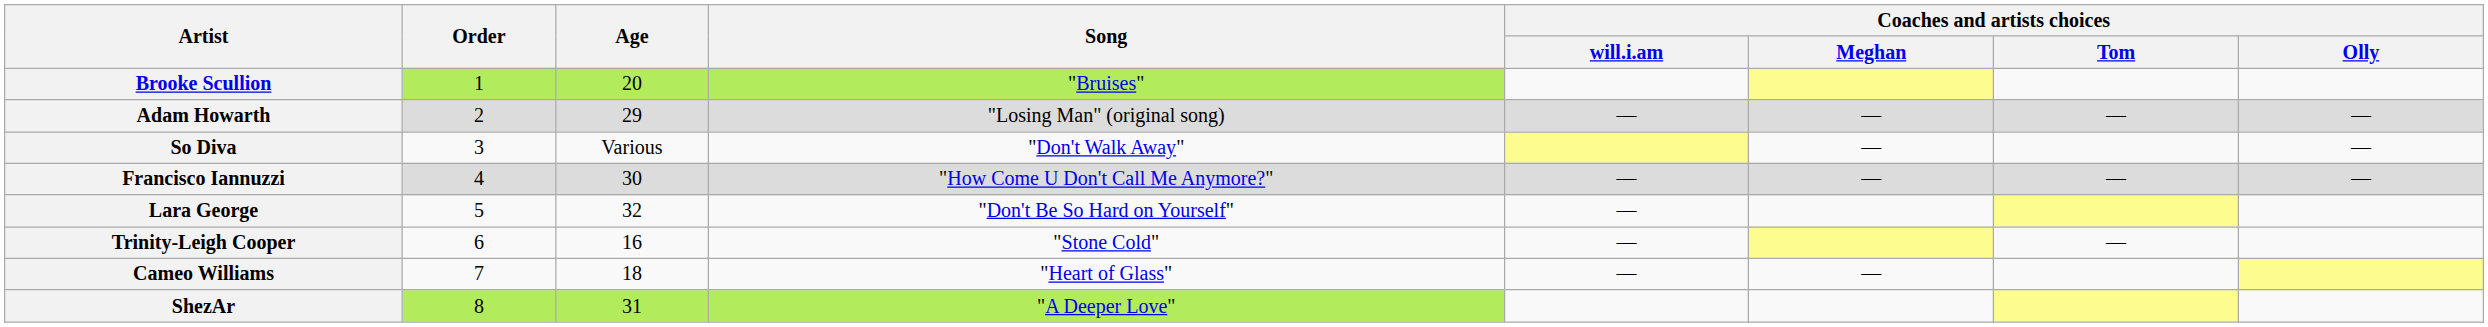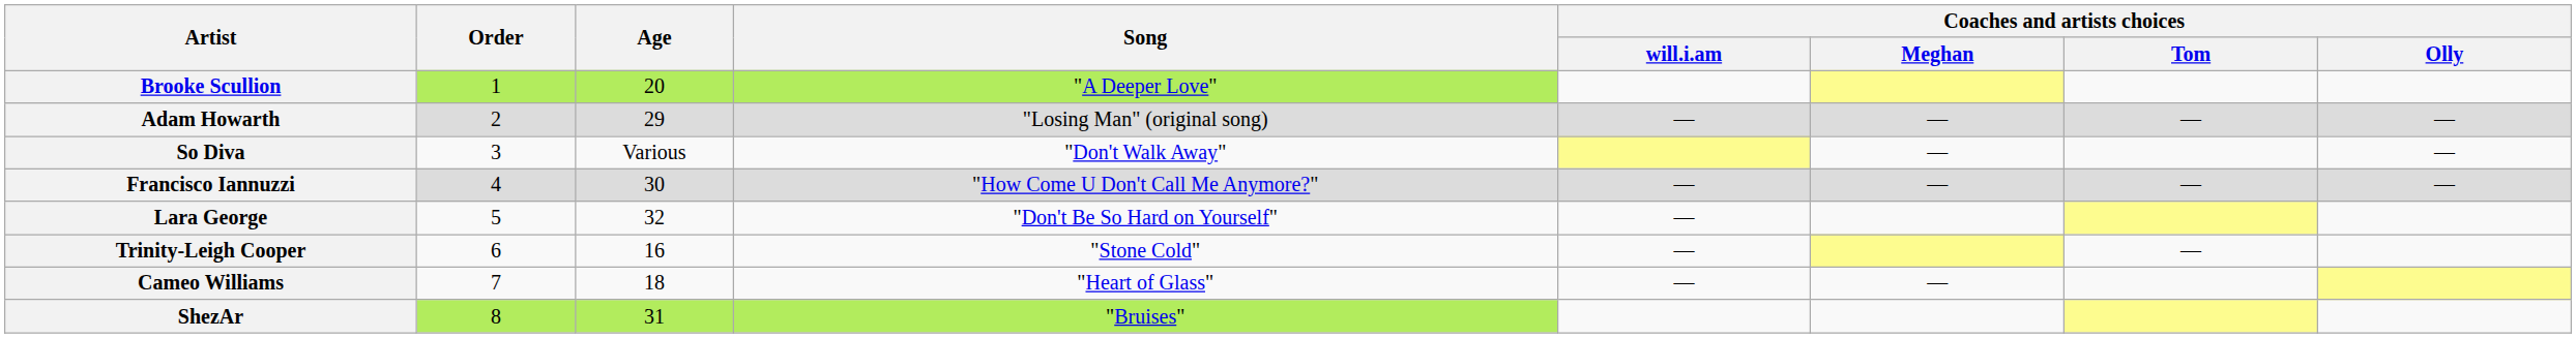Brooke Scullion | Song: "Bruises" -> "A Deeper Love"
ShezAr | Song: "A Deeper Love" -> "Bruises"
